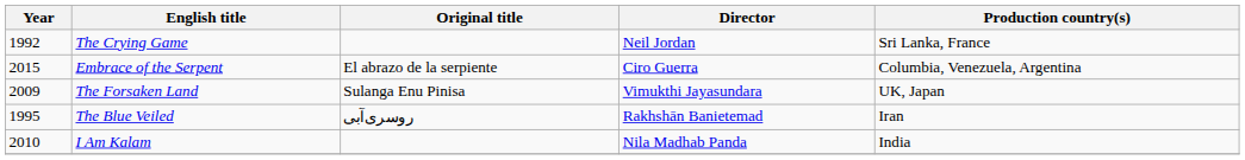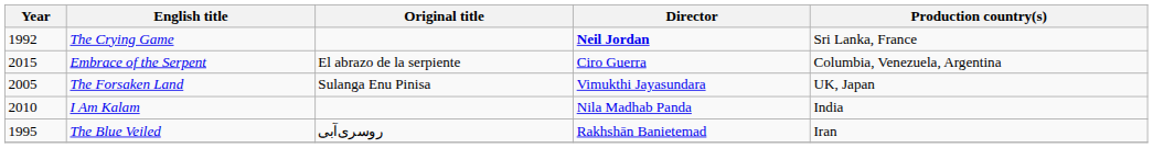The Crying Game | Director: normal -> bold
The Forsaken Land | Year: 2009 -> 2005
rows swapped: I Am Kalam <-> The Blue Veiled
